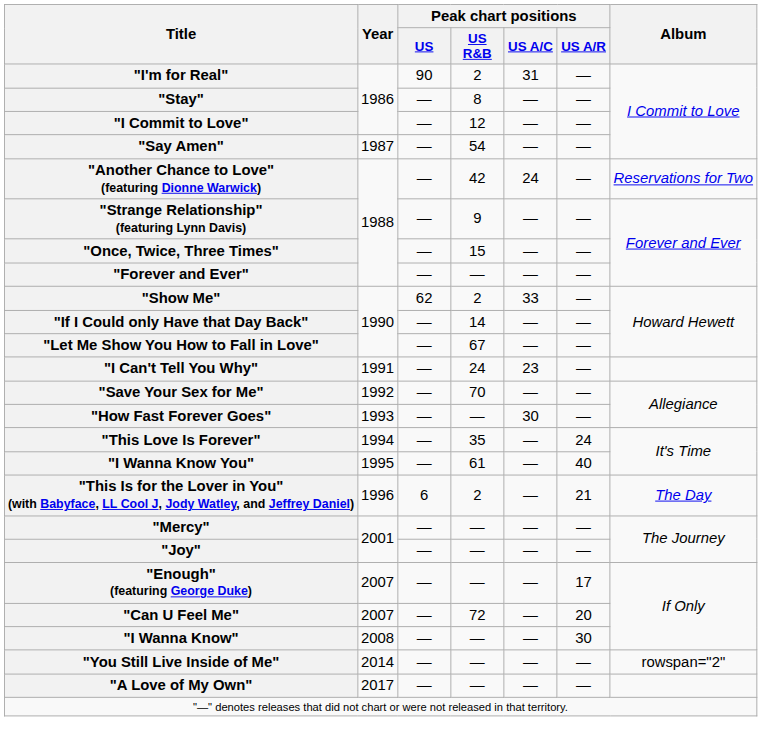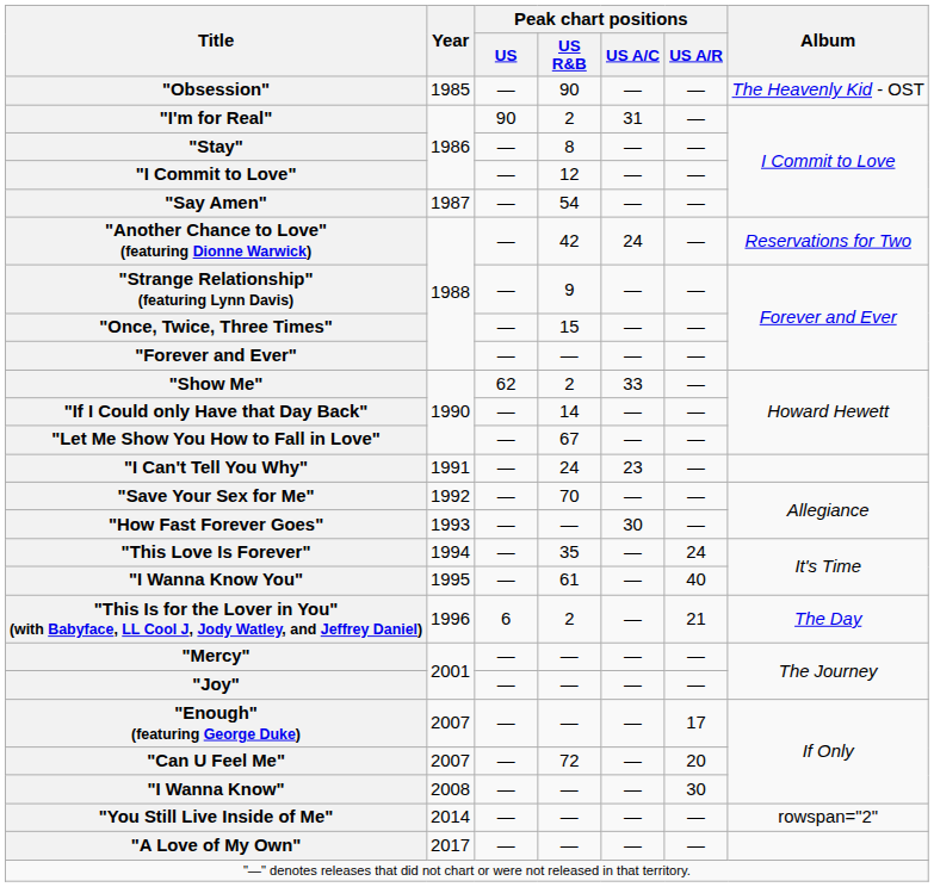+ row: "Obsession" | 1985 | — | 90 | — | — | The Heavenly Kid - OST
